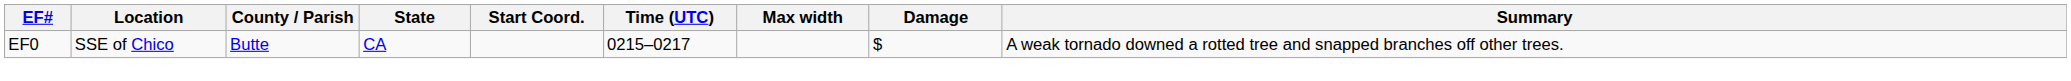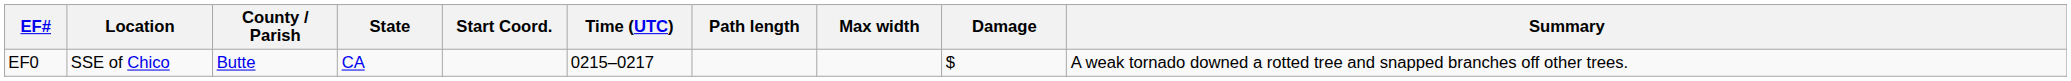+ column: Path length
